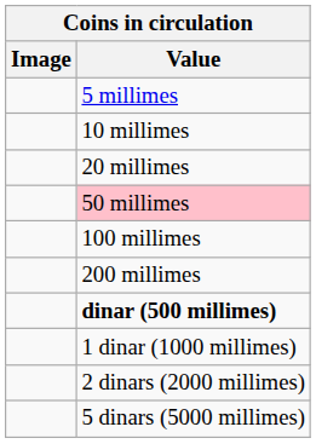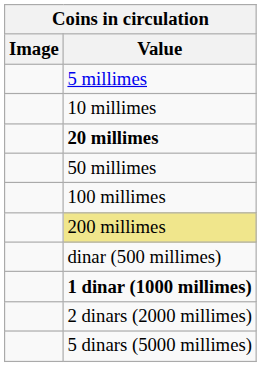20 millimes | Value: normal -> bold
50 millimes | Value: pink background -> no background
200 millimes | Value: no background -> khaki background
dinar (500 millimes) | Value: bold -> normal
1 dinar (1000 millimes) | Value: normal -> bold
